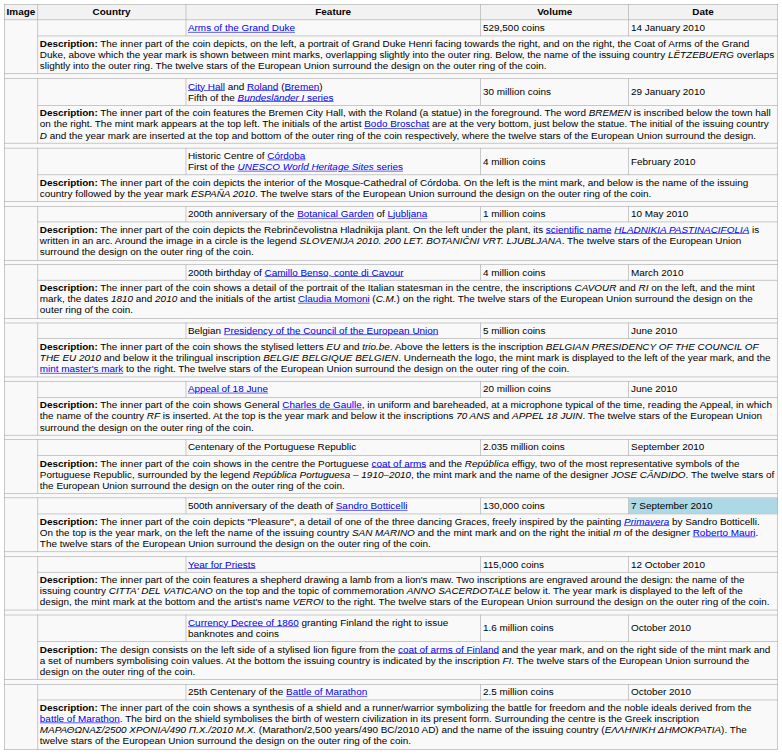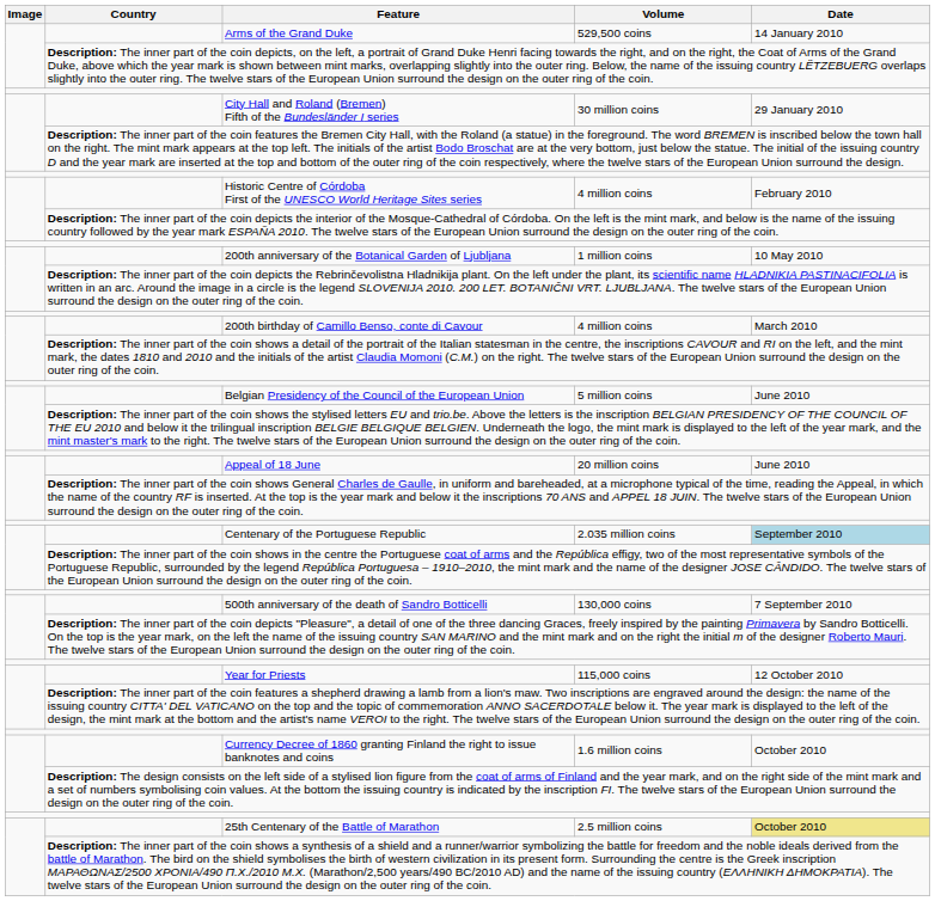Centenary of the Portuguese Republic | Date: no background -> lightblue background
500th anniversary of the death of Sandro Botticelli | Date: lightblue background -> no background
25th Centenary of the Battle of Marathon | Date: no background -> khaki background
